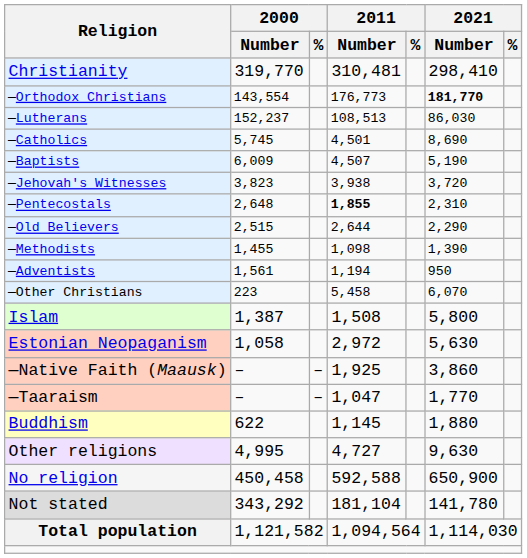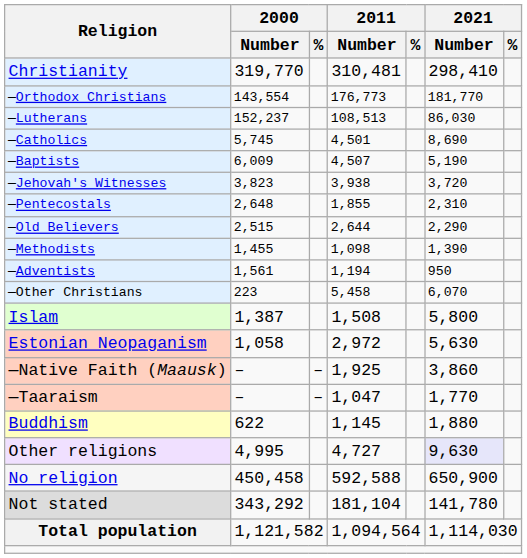—Orthodox Christians | 2021 / Number: bold -> normal
—Pentecostals | 2011 / Number: bold -> normal
Other religions | 2021 / Number: no background -> lavender background
